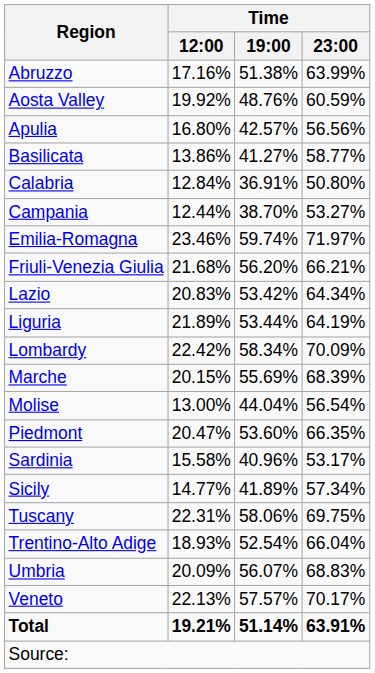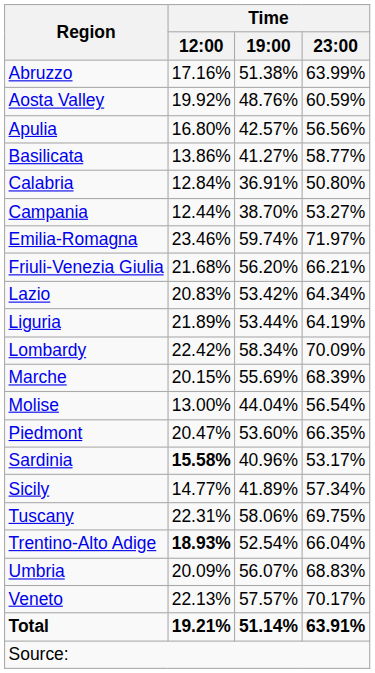Sardinia | Time / 12:00: normal -> bold
Trentino-Alto Adige | Time / 12:00: normal -> bold
